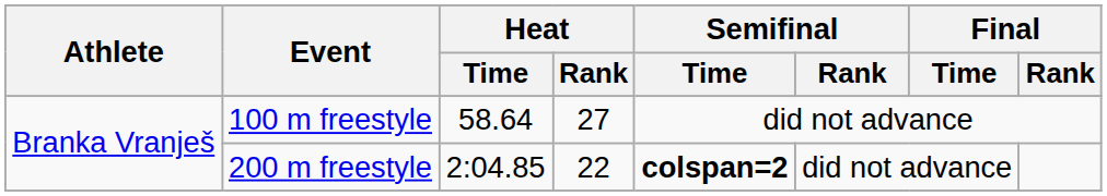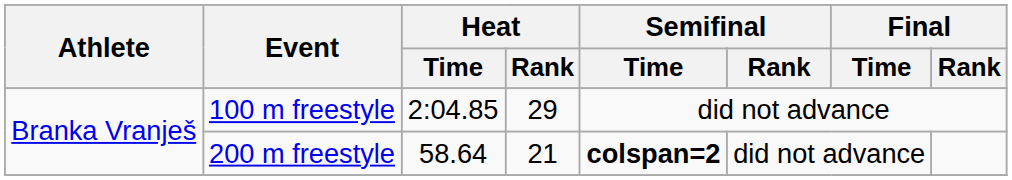100 m freestyle | Heat / Time: 58.64 -> 2:04.85
100 m freestyle | Heat / Rank: 27 -> 29
200 m freestyle | Heat / Time: 2:04.85 -> 58.64
200 m freestyle | Heat / Rank: 22 -> 21
